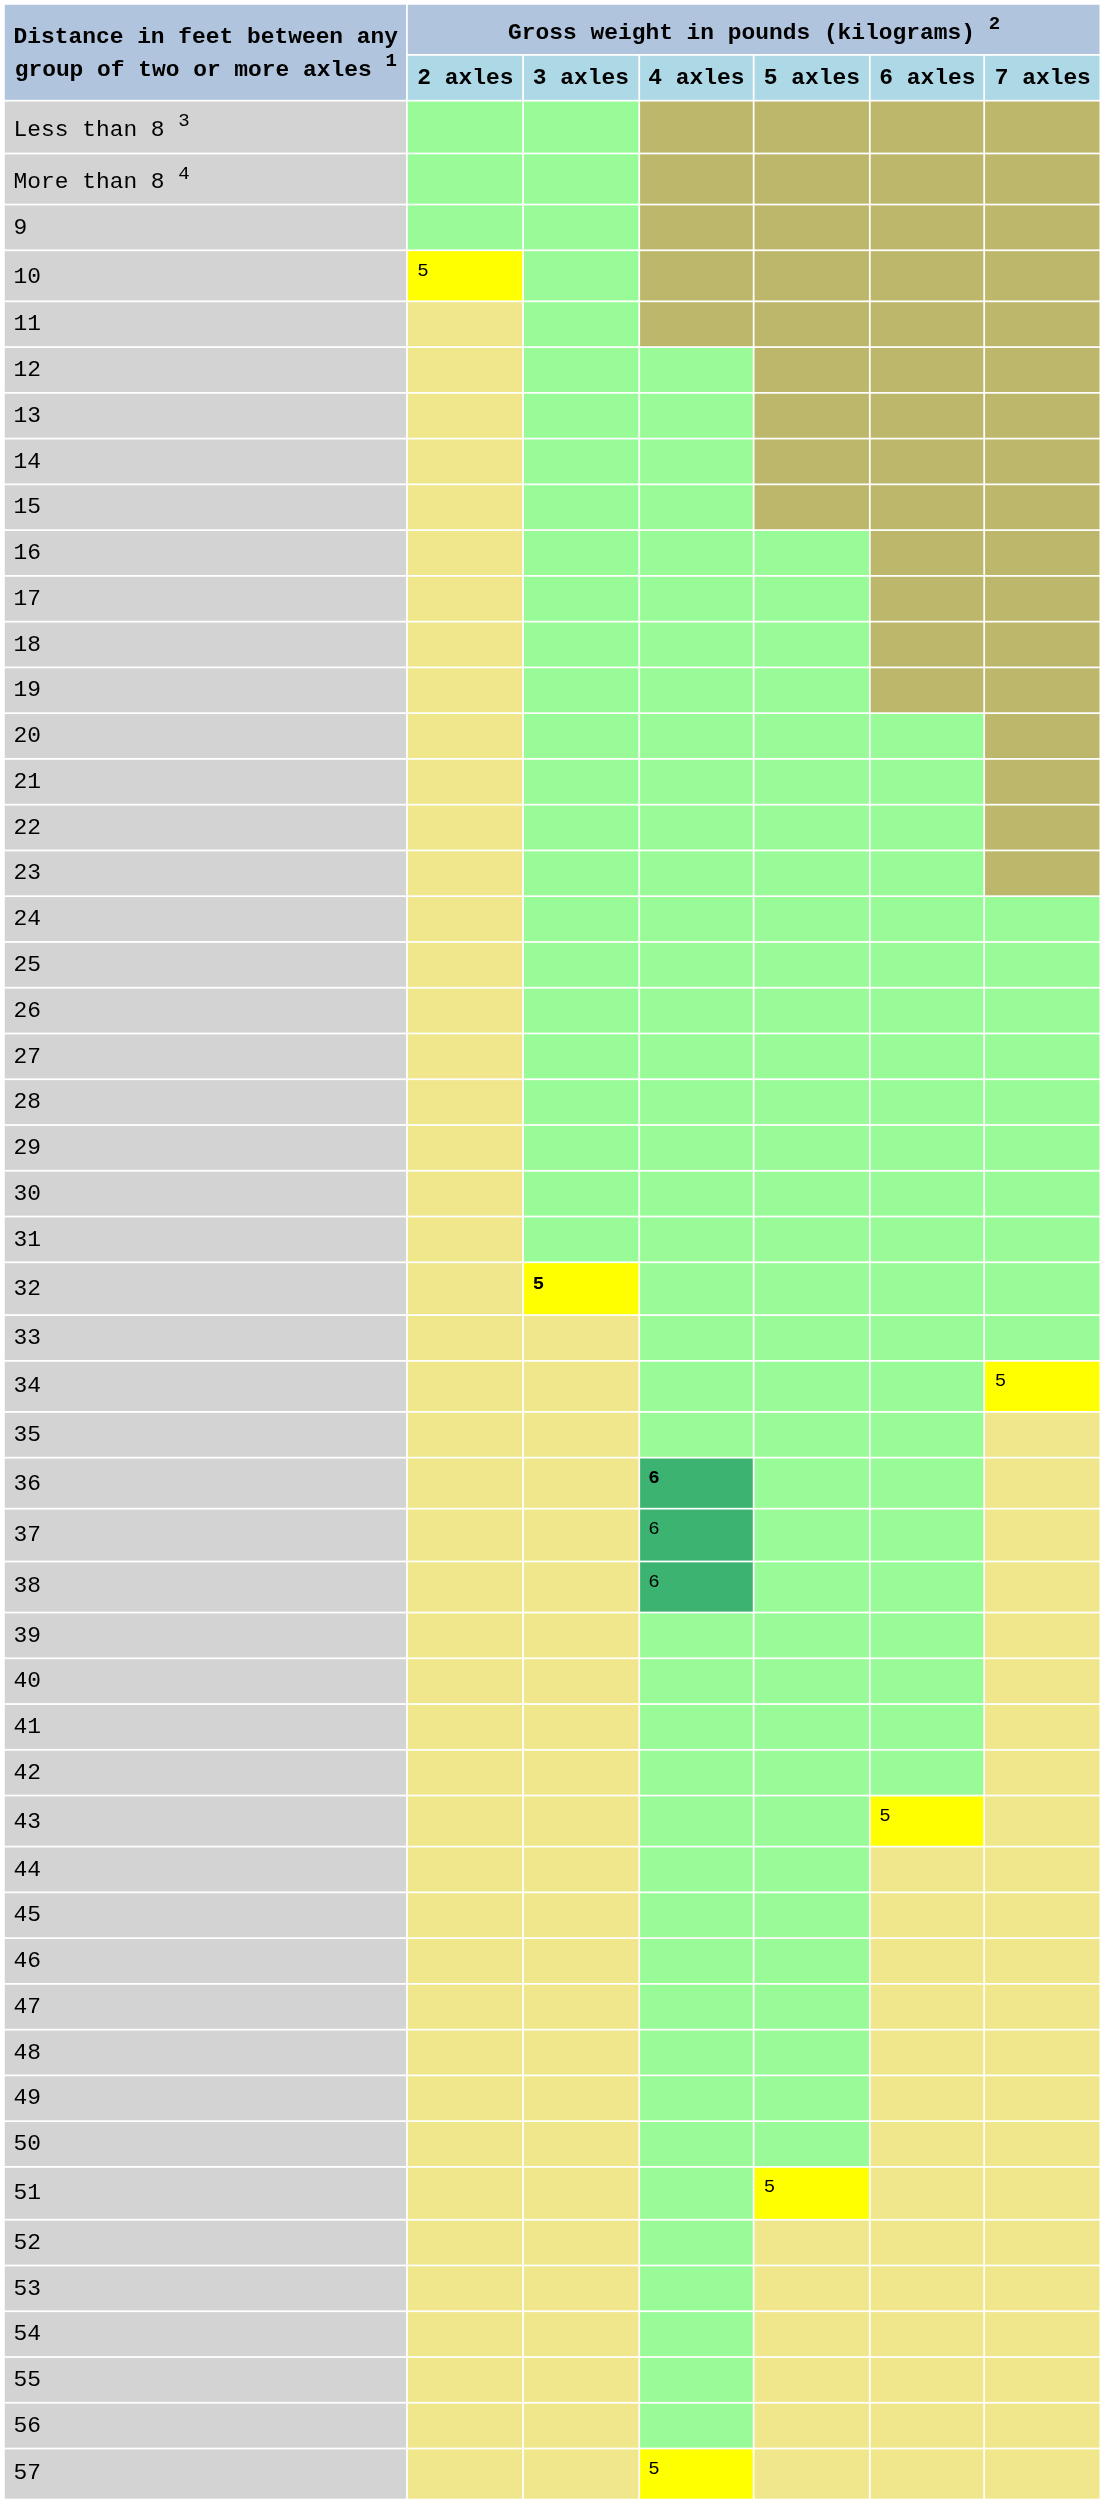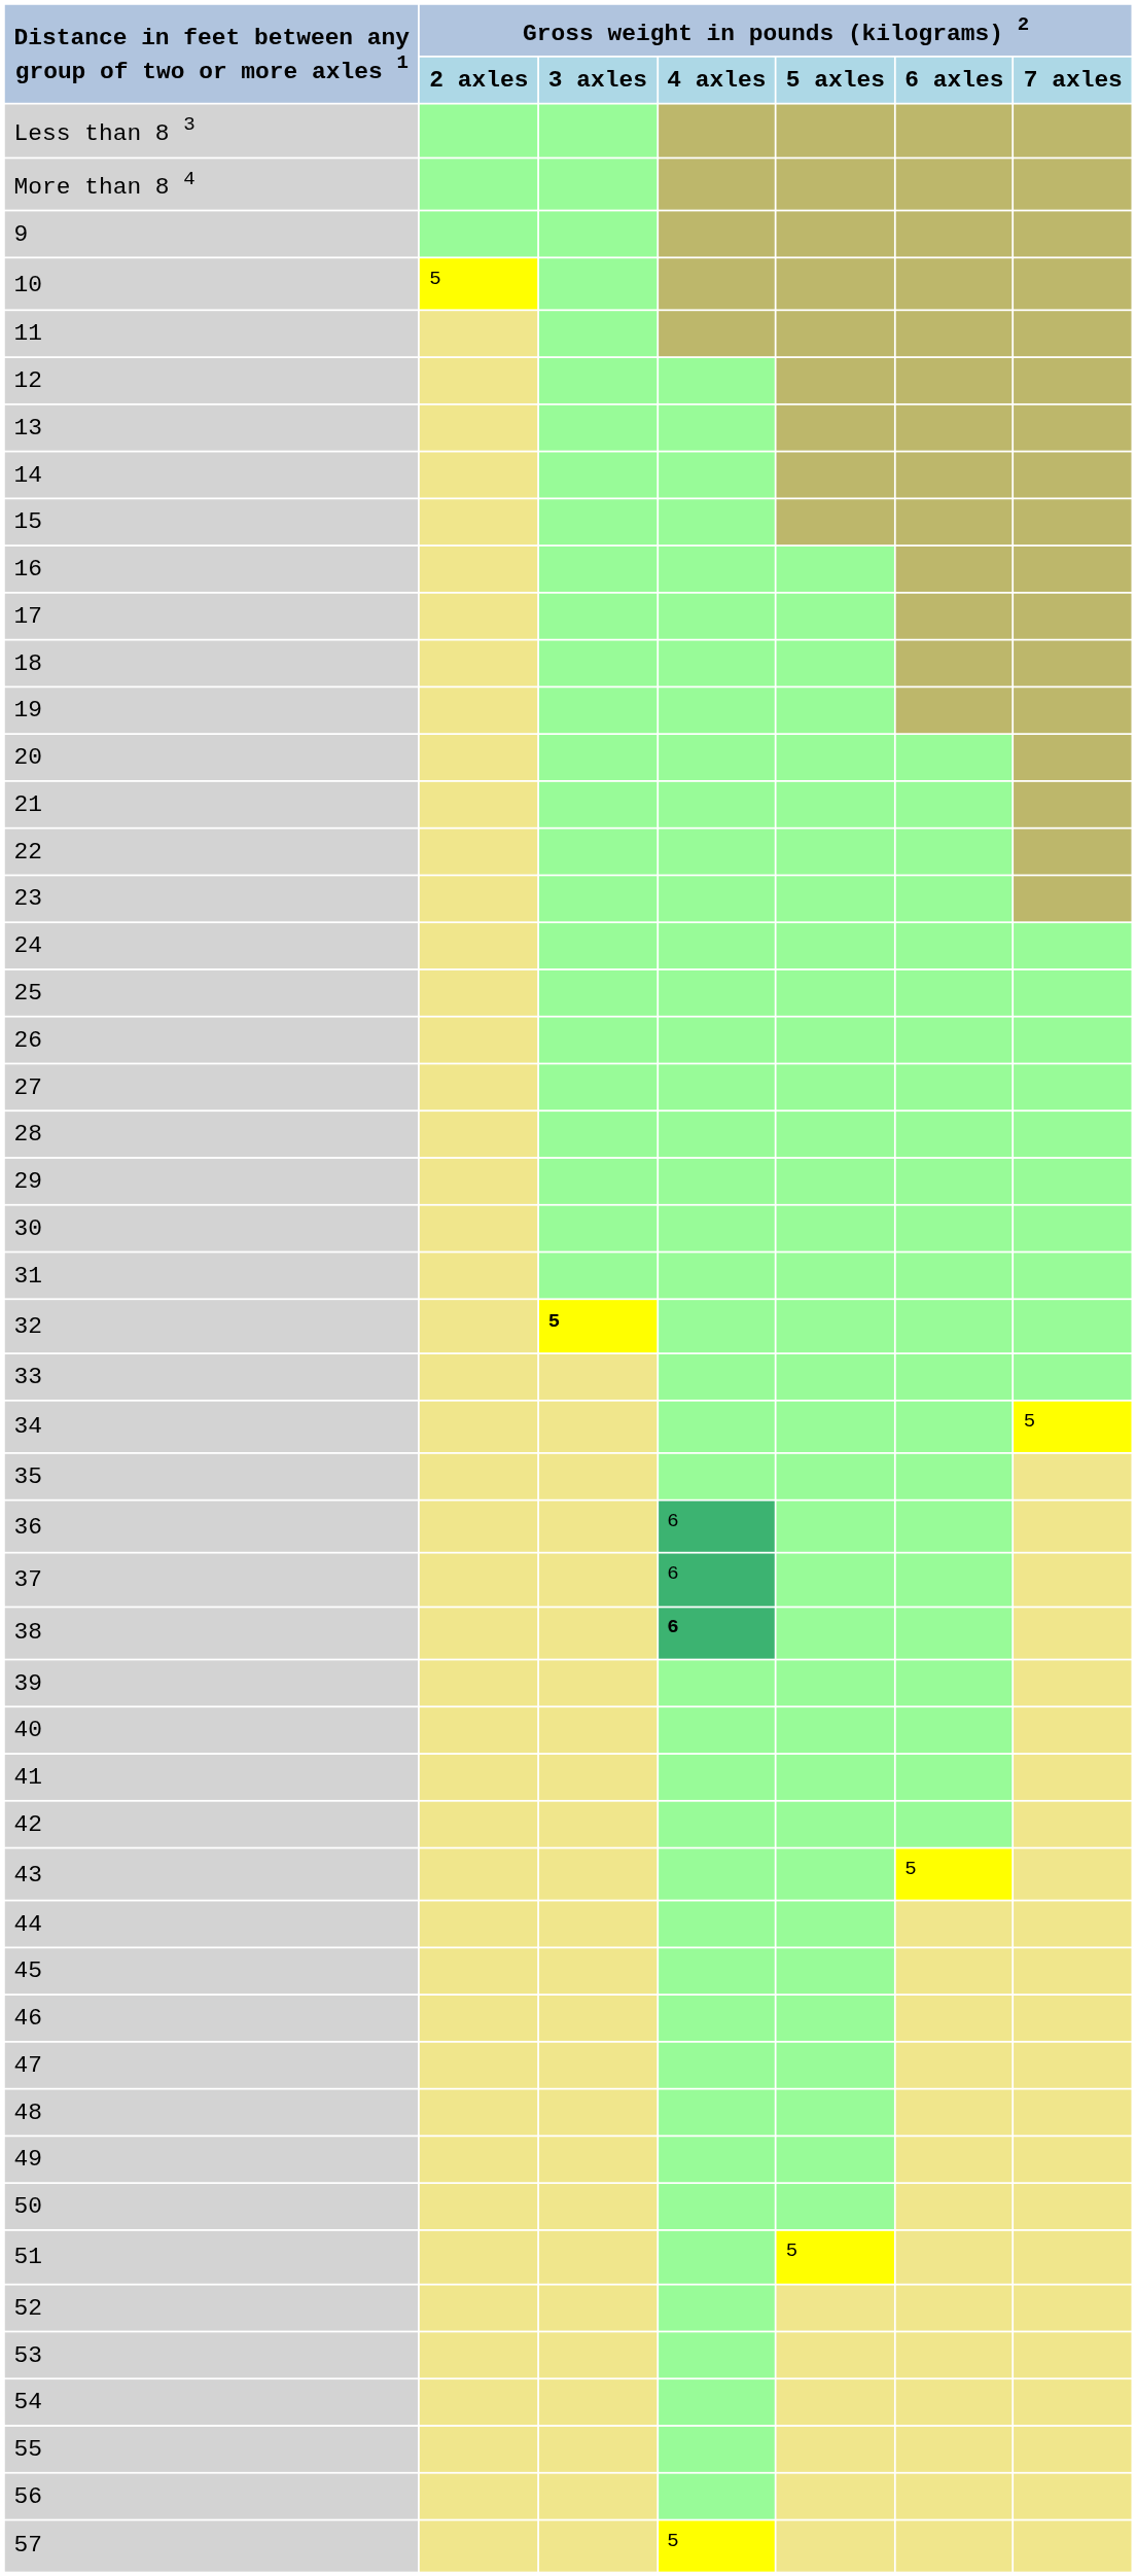36 | column 4: bold -> normal
38 | column 4: normal -> bold
